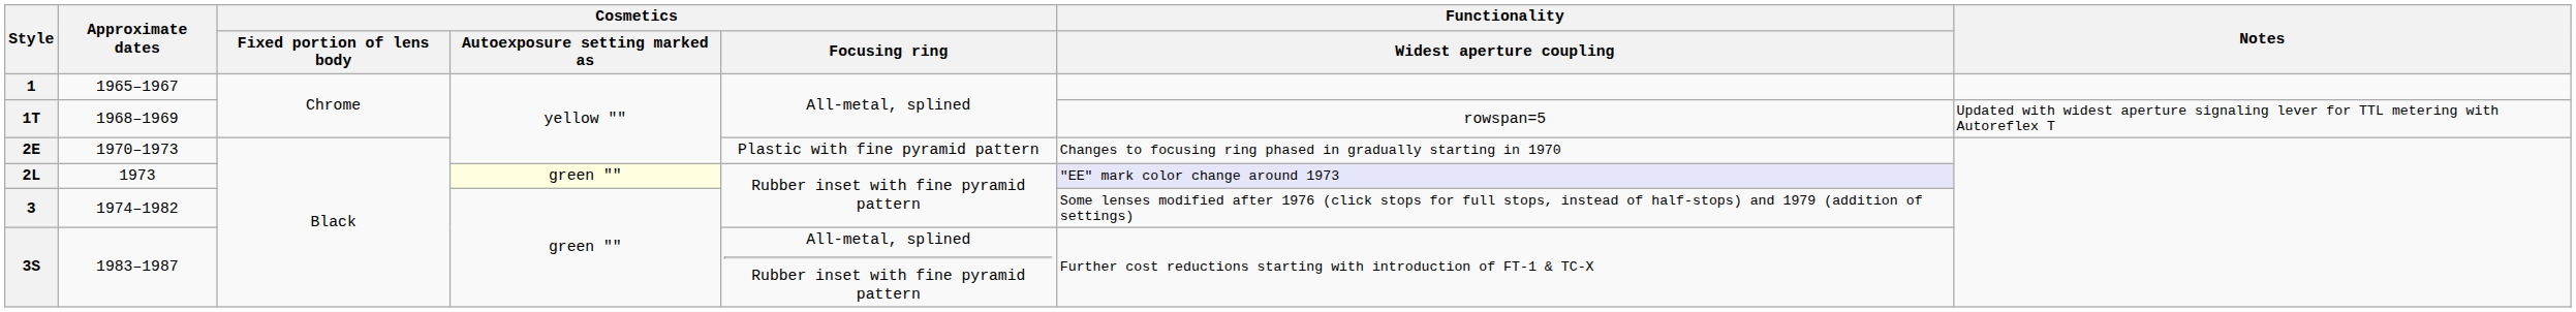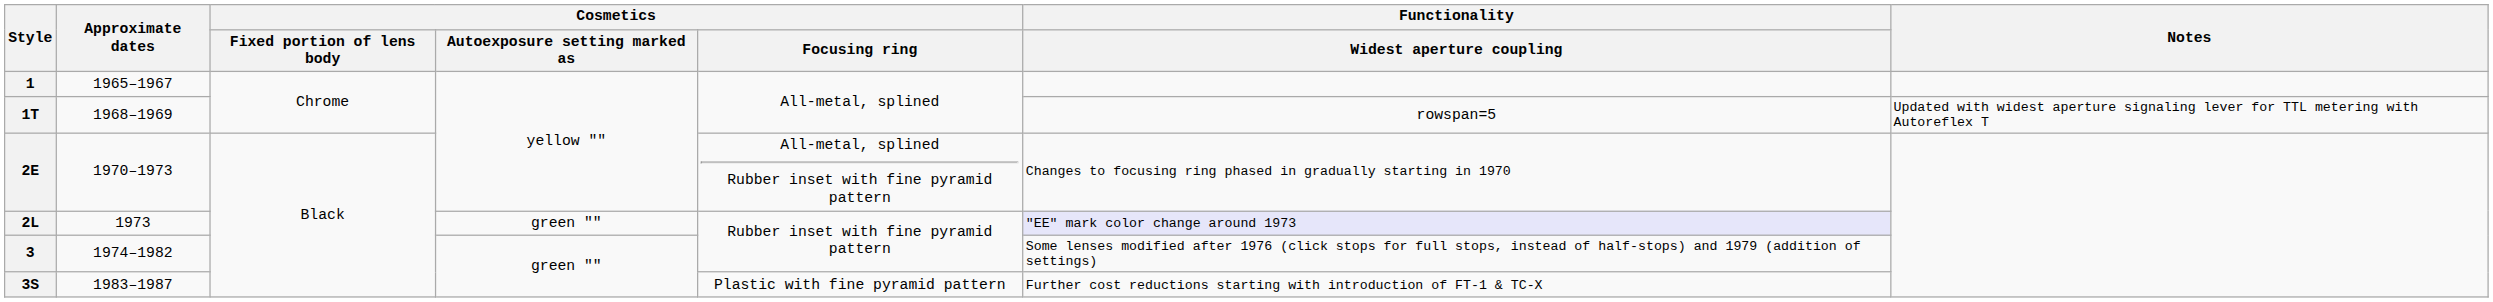2E | Cosmetics / Focusing ring: Plastic with fine pyramid pattern -> All-metal, splined Rubber inset with fine pyramid pattern
2L | Cosmetics / Autoexposure setting marked as: lightyellow background -> no background
3S | Cosmetics / Focusing ring: All-metal, splined Rubber inset with fine pyramid pattern -> Plastic with fine pyramid pattern
